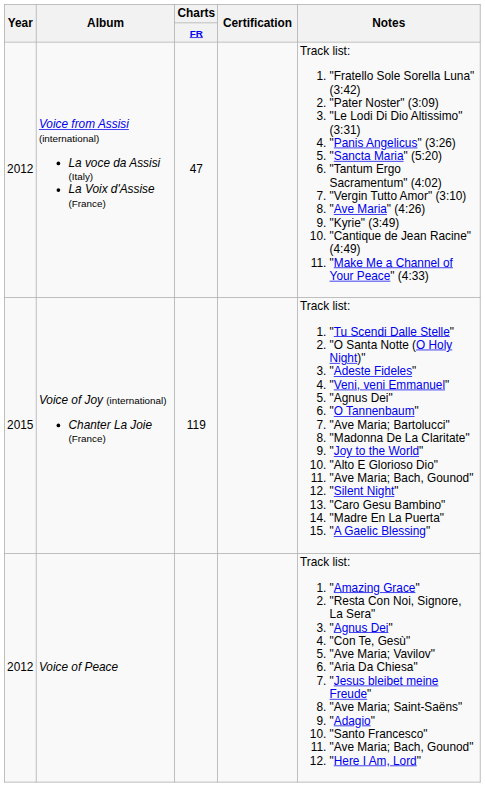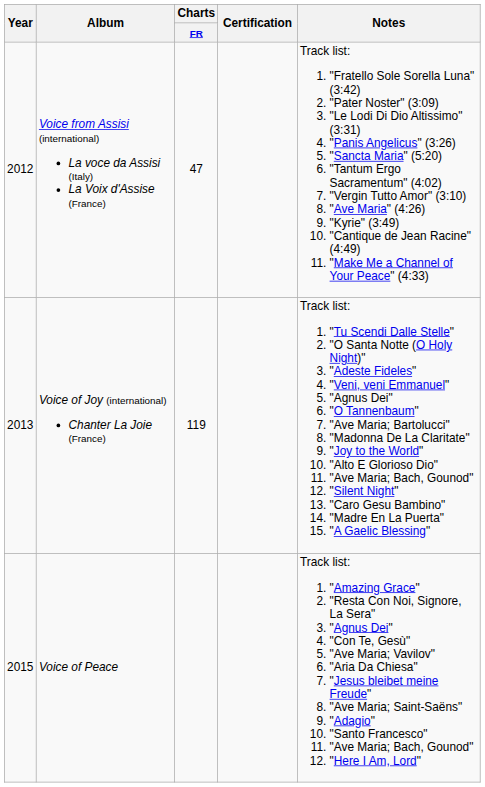Voice of Joy (international) Chanter La Joie (France) | Year: 2015 -> 2013
Voice of Peace | Year: 2012 -> 2015
